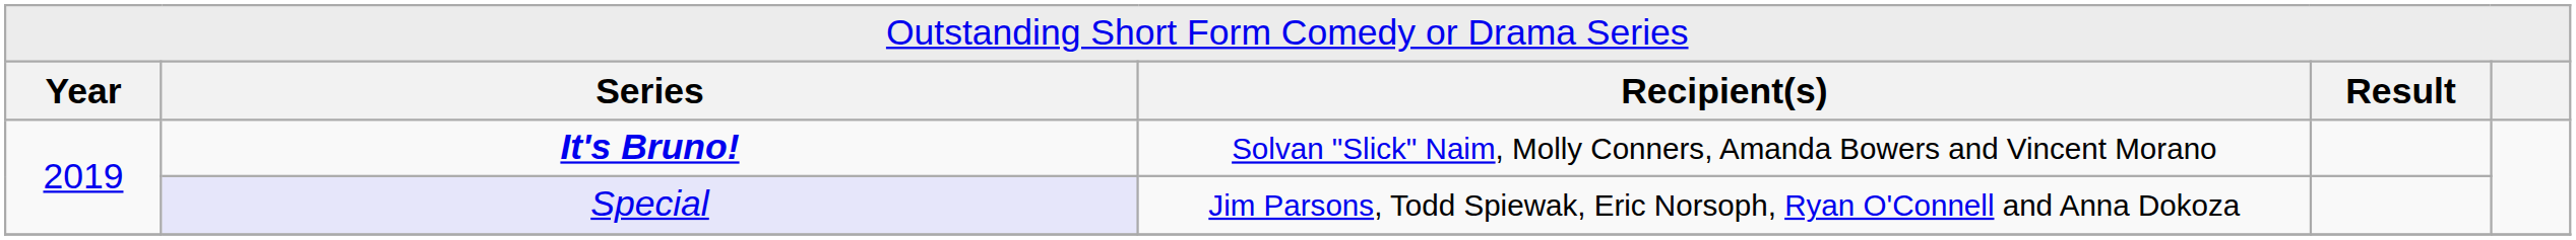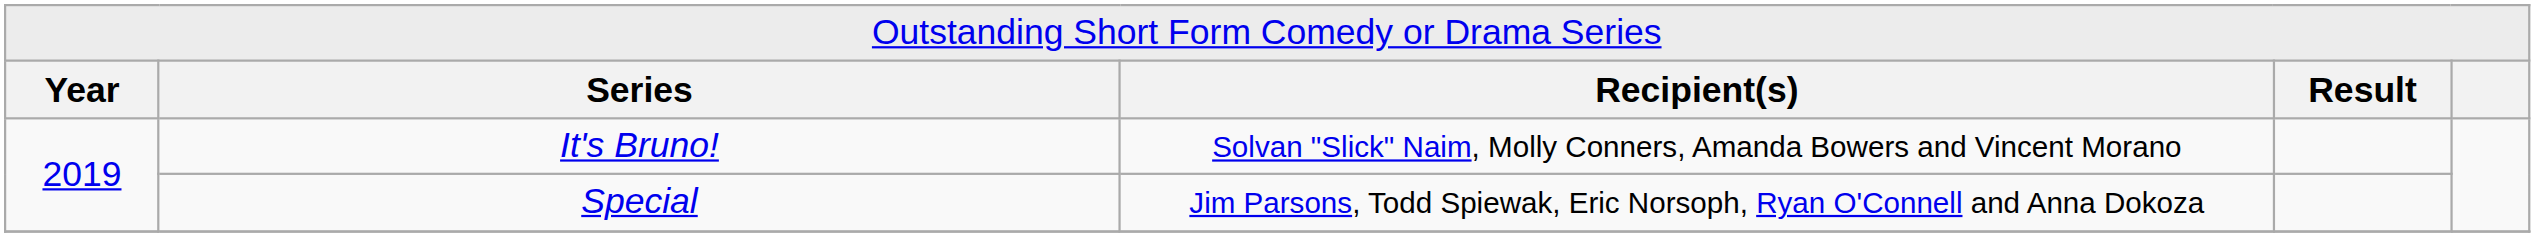It's Bruno! | column 2: bold -> normal
Special | column 2: lavender background -> no background
